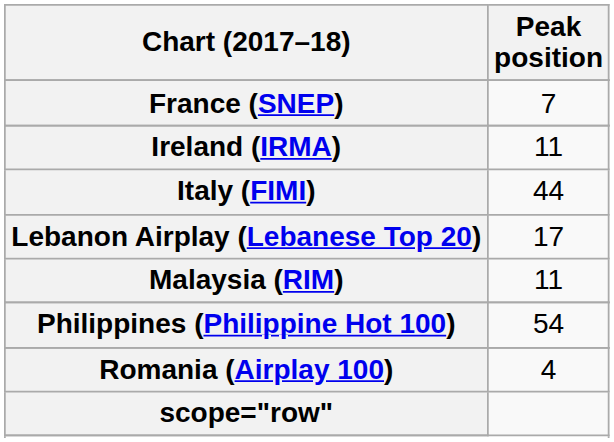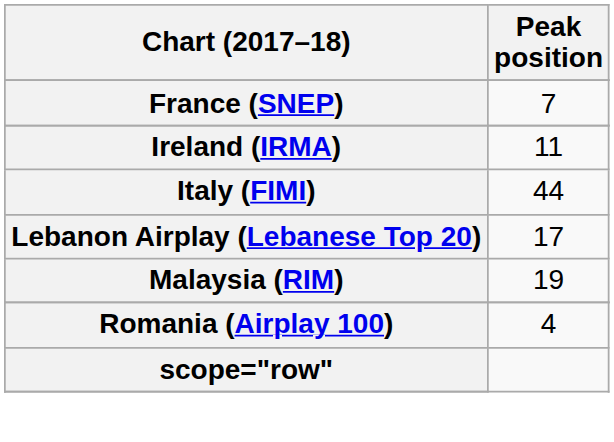Malaysia (RIM) | Peak position: 11 -> 19
- row: Philippines (Philippine Hot 100) | 54
